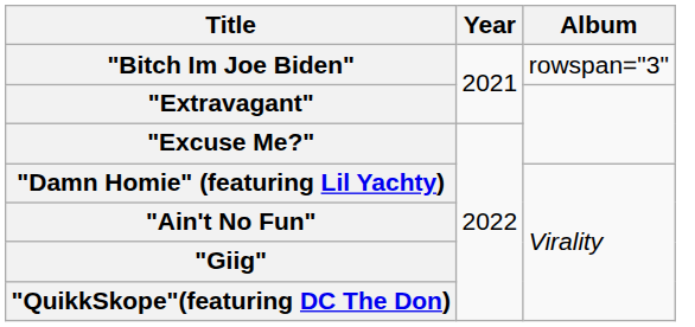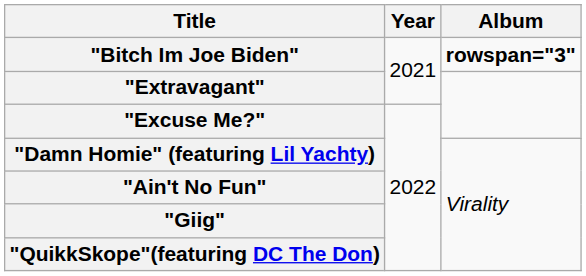"Bitch Im Joe Biden" | Album: normal -> bold
